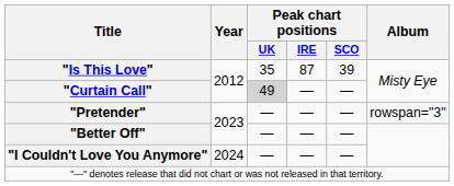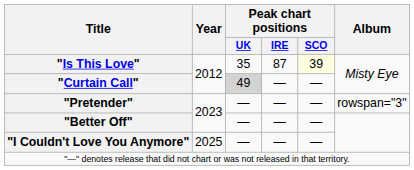"Is This Love" | Peak chart positions / SCO: no background -> lightyellow background
"I Couldn't Love You Anymore" | Year: 2024 -> 2025
